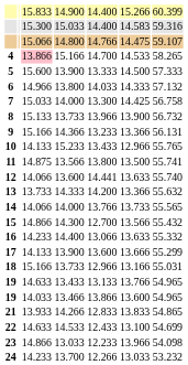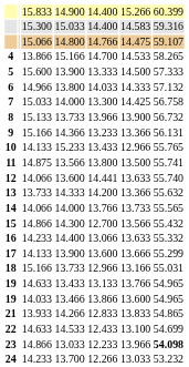4 | column 2: pink background -> no background
23 | column 6: normal -> bold
